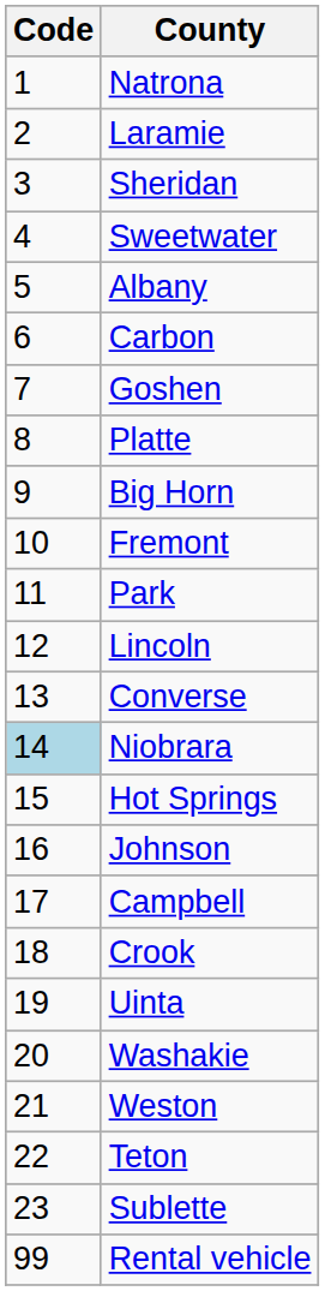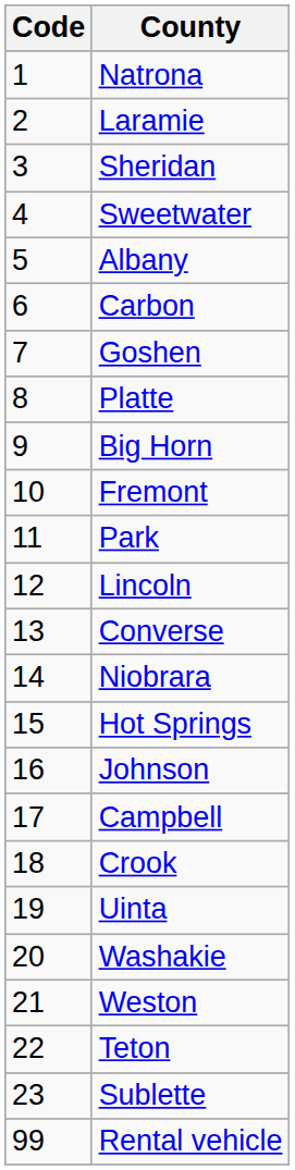Niobrara | Code: lightblue background -> no background
